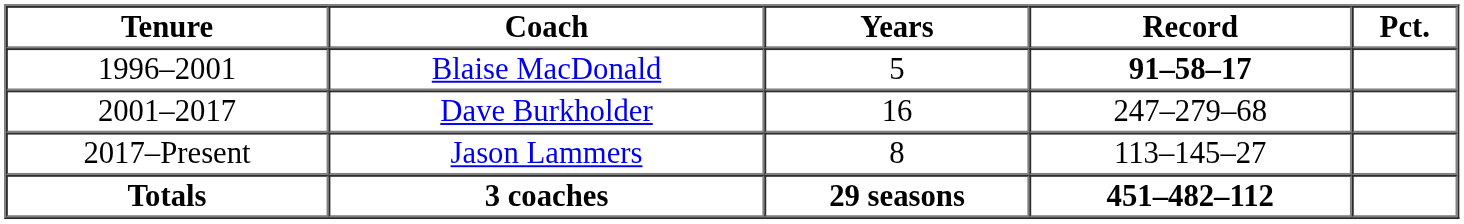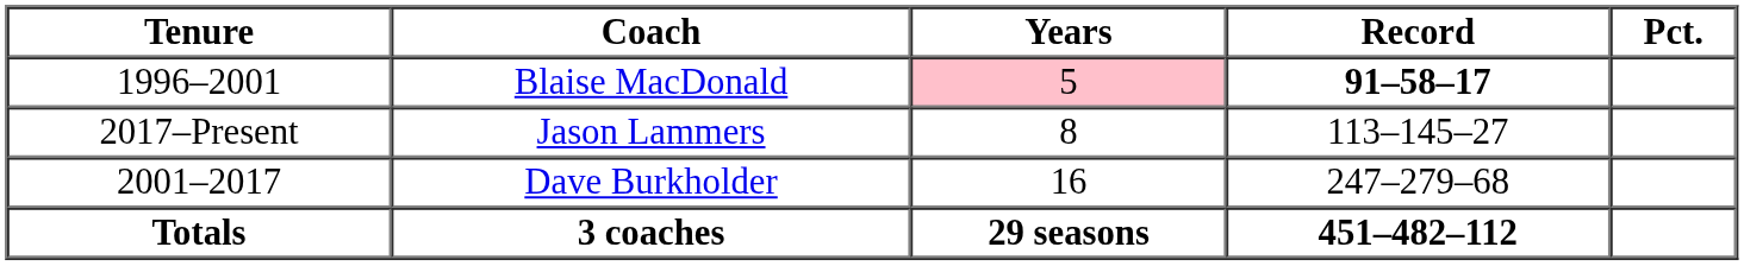Blaise MacDonald | Years: no background -> pink background
rows swapped: Dave Burkholder <-> Jason Lammers
